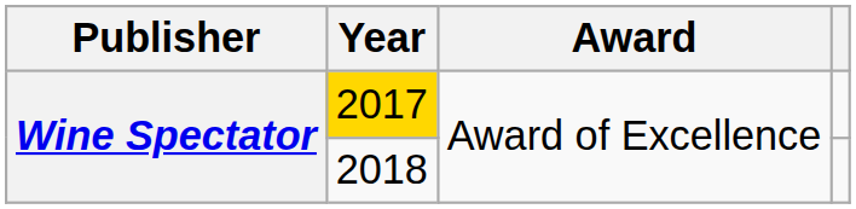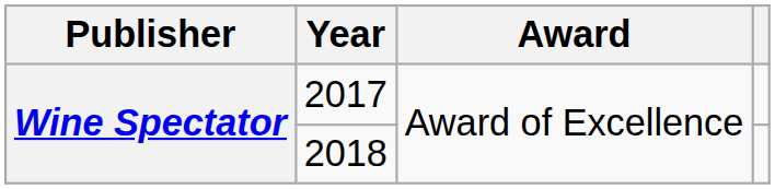2017 | Year: gold background -> no background
